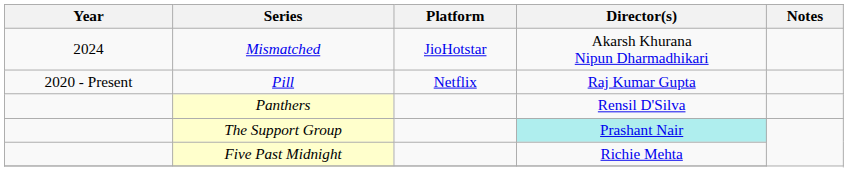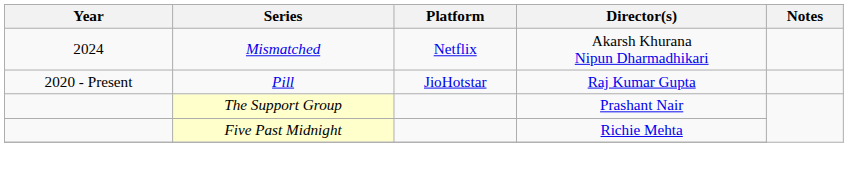Mismatched | Platform: JioHotstar -> Netflix
Pill | Platform: Netflix -> JioHotstar
- row: Panthers | Rensil D'Silva
The Support Group | Director(s): paleturquoise background -> no background
